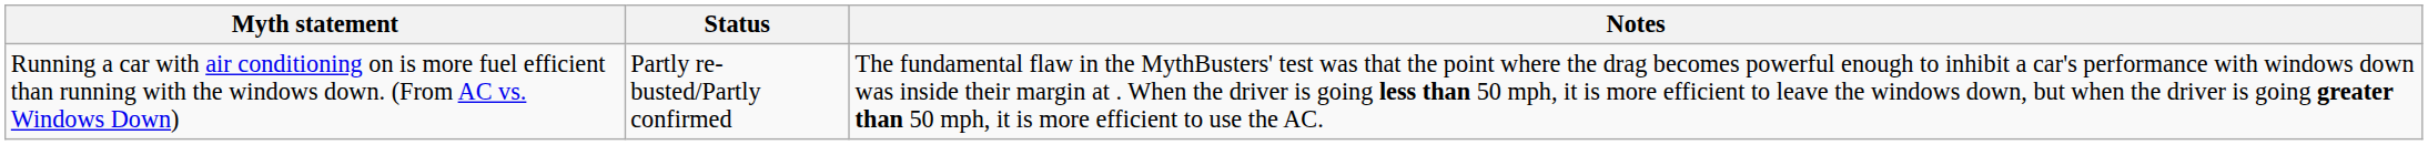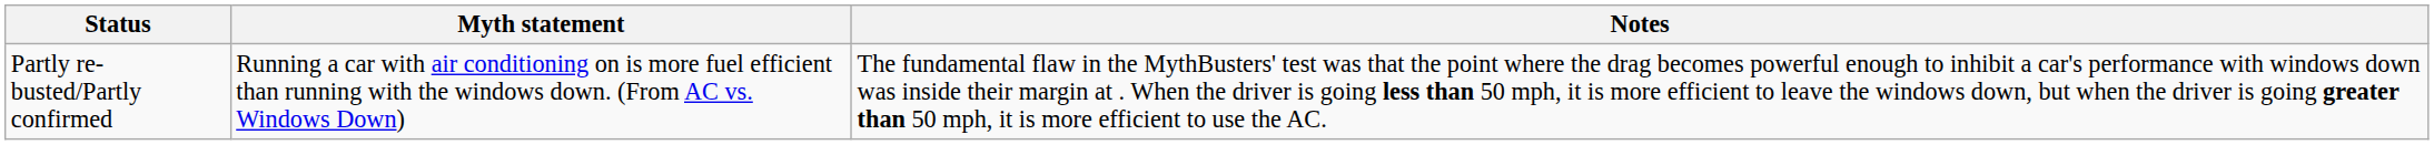columns swapped: Myth statement <-> Status
